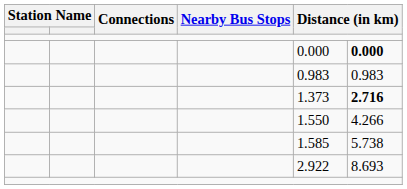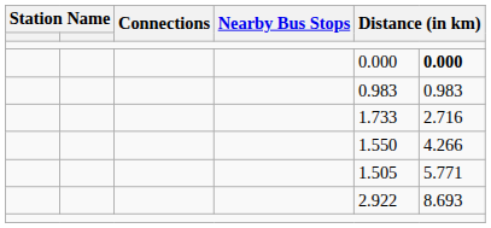row 6 | column 5: 1.373 -> 1.733
row 6 | column 6: bold -> normal
row 8 | column 5: 1.585 -> 1.505
row 8 | column 6: 5.738 -> 5.771
